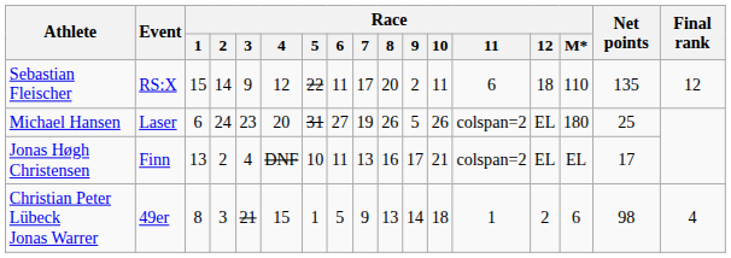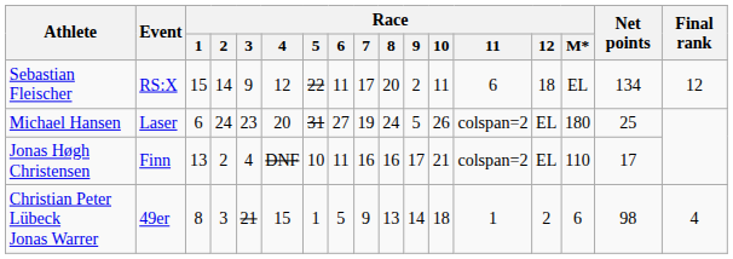Sebastian Fleischer | Race / M*: 110 -> EL
Sebastian Fleischer | Net points: 135 -> 134
Michael Hansen | Race / 8: 26 -> 24
Jonas Høgh Christensen | Race / 7: 13 -> 16
Jonas Høgh Christensen | Race / M*: EL -> 110
